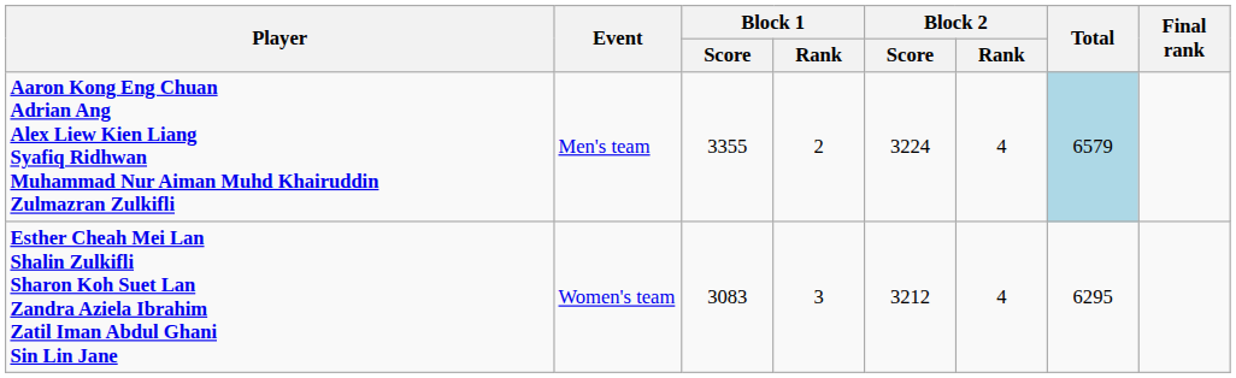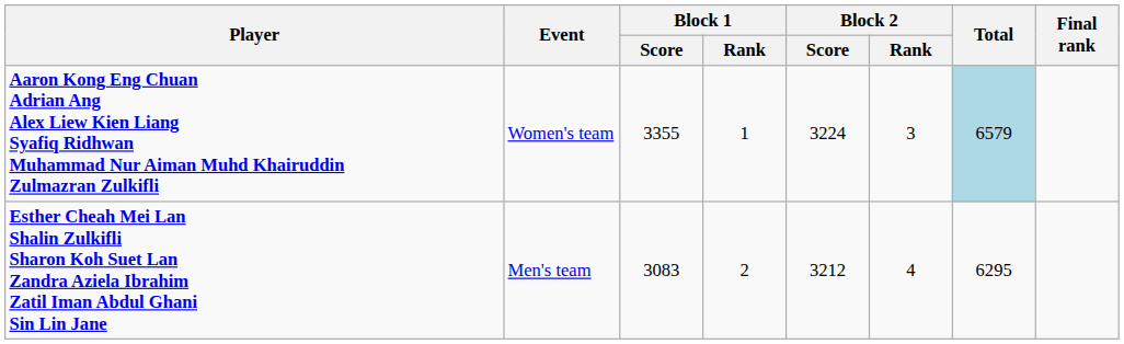row 3 | Event: Men's team -> Women's team
row 3 | Block 1 / Rank: 2 -> 1
row 3 | Block 2 / Rank: 4 -> 3
row 4 | Event: Women's team -> Men's team
row 4 | Block 1 / Rank: 3 -> 2
